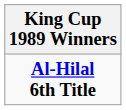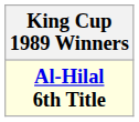row 2 | column 1: no background -> lightyellow background
